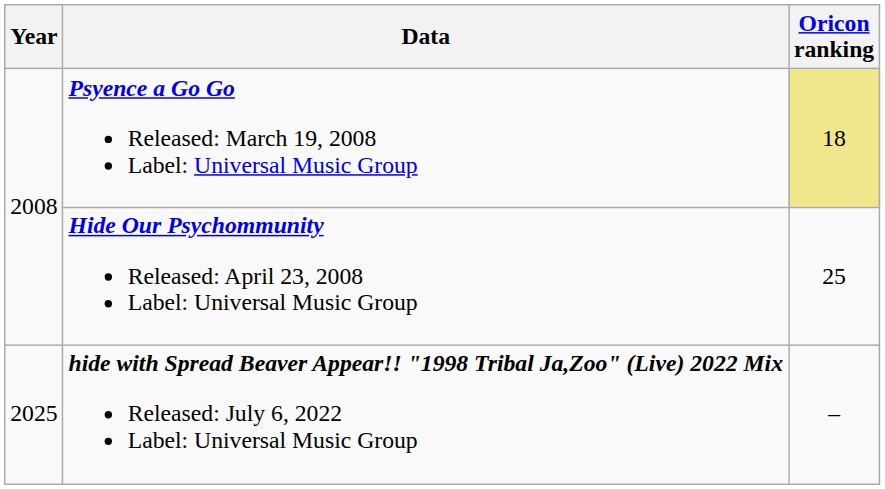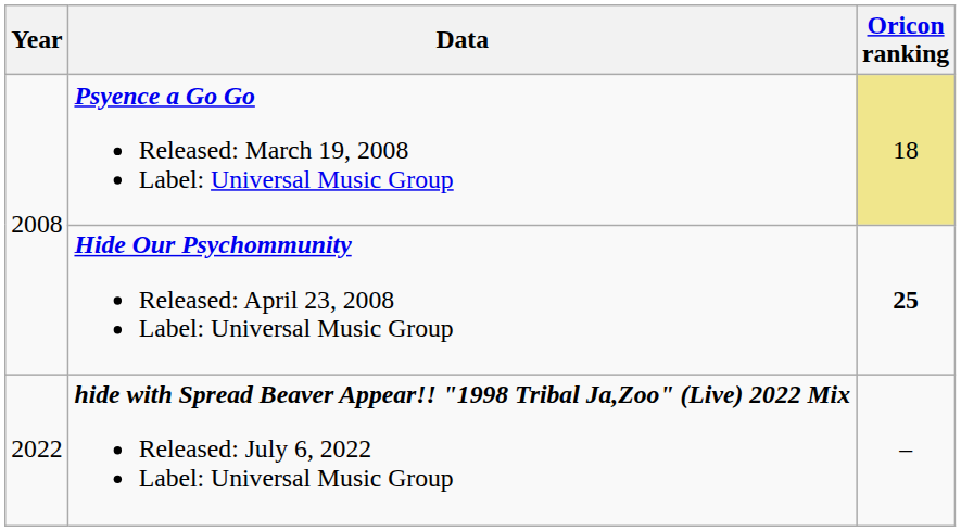row 3 | Oricon ranking: normal -> bold
row 4 | Year: 2025 -> 2022
